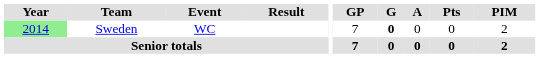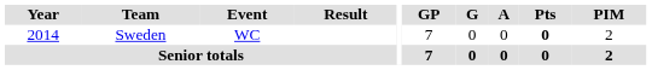Sweden | Year: lightgreen background -> no background
Sweden | G: bold -> normal
Sweden | Pts: normal -> bold
